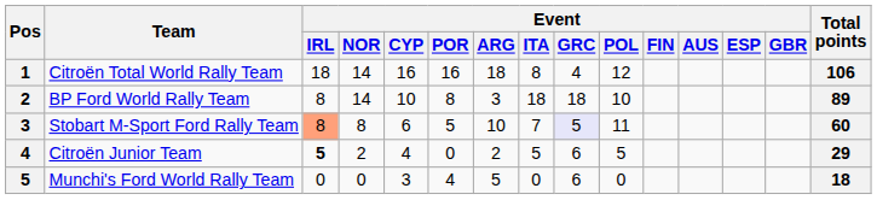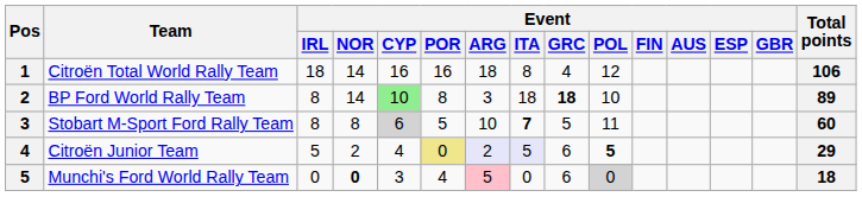BP Ford World Rally Team | Event / CYP: no background -> lightgreen background
BP Ford World Rally Team | Event / GRC: normal -> bold
Stobart M-Sport Ford Rally Team | Event / IRL: lightsalmon background -> no background
Stobart M-Sport Ford Rally Team | Event / CYP: no background -> lightgrey background
Stobart M-Sport Ford Rally Team | Event / ITA: normal -> bold
Stobart M-Sport Ford Rally Team | Event / GRC: lavender background -> no background
Citroën Junior Team | Event / IRL: bold -> normal
Citroën Junior Team | Event / POR: no background -> khaki background
Citroën Junior Team | Event / ARG: no background -> lavender background
Citroën Junior Team | Event / ITA: no background -> lavender background
Citroën Junior Team | Event / POL: normal -> bold
Munchi's Ford World Rally Team | Event / NOR: normal -> bold
Munchi's Ford World Rally Team | Event / ARG: no background -> pink background
Munchi's Ford World Rally Team | Event / POL: no background -> lightgrey background
